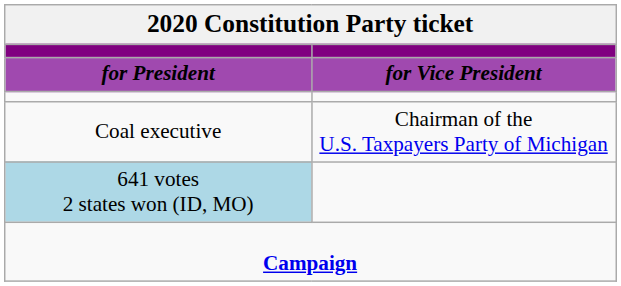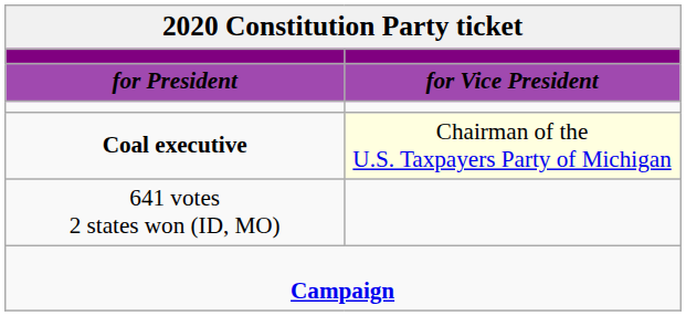Coal executive | column 1: normal -> bold
Coal executive | column 2: no background -> lightyellow background
641 votes 2 states won (ID, MO) | column 1: lightblue background -> no background
